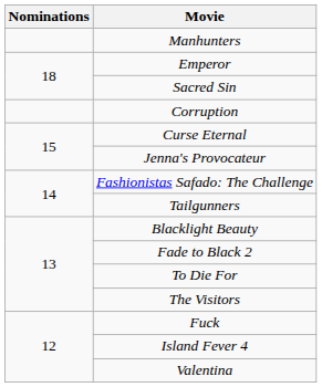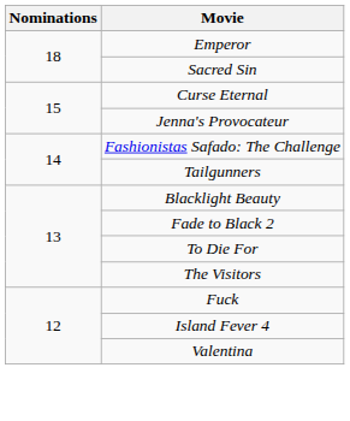- row: Manhunters
- row: Corruption
